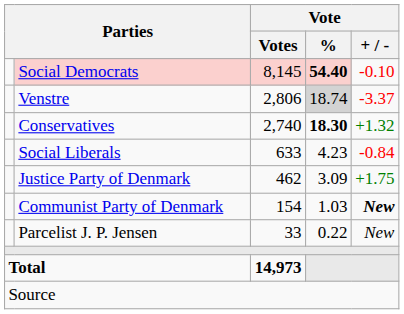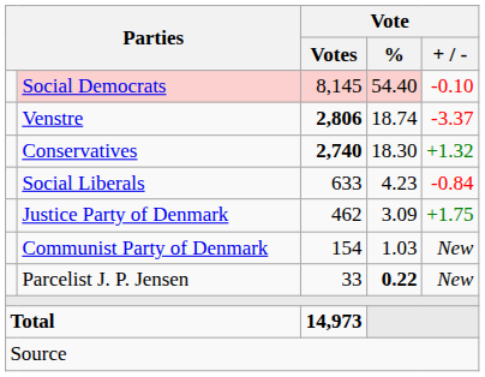Social Democrats | Vote / %: bold -> normal
Venstre | Vote / Votes: normal -> bold
Venstre | Vote / %: lightgrey background -> no background
Conservatives | Vote / Votes: normal -> bold
Conservatives | Vote / %: bold -> normal
Communist Party of Denmark | Vote / + / -: bold -> normal
Parcelist J. P. Jensen | Vote / %: normal -> bold
